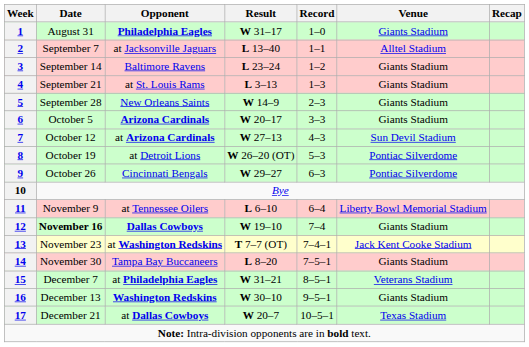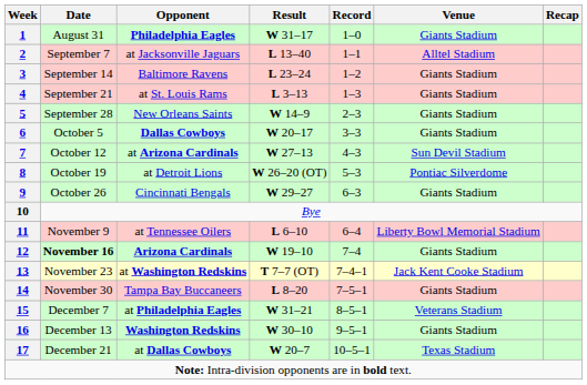6 | Opponent: Arizona Cardinals -> Dallas Cowboys
9 | Venue: Pontiac Silverdome -> Giants Stadium
12 | Opponent: Dallas Cowboys -> Arizona Cardinals
